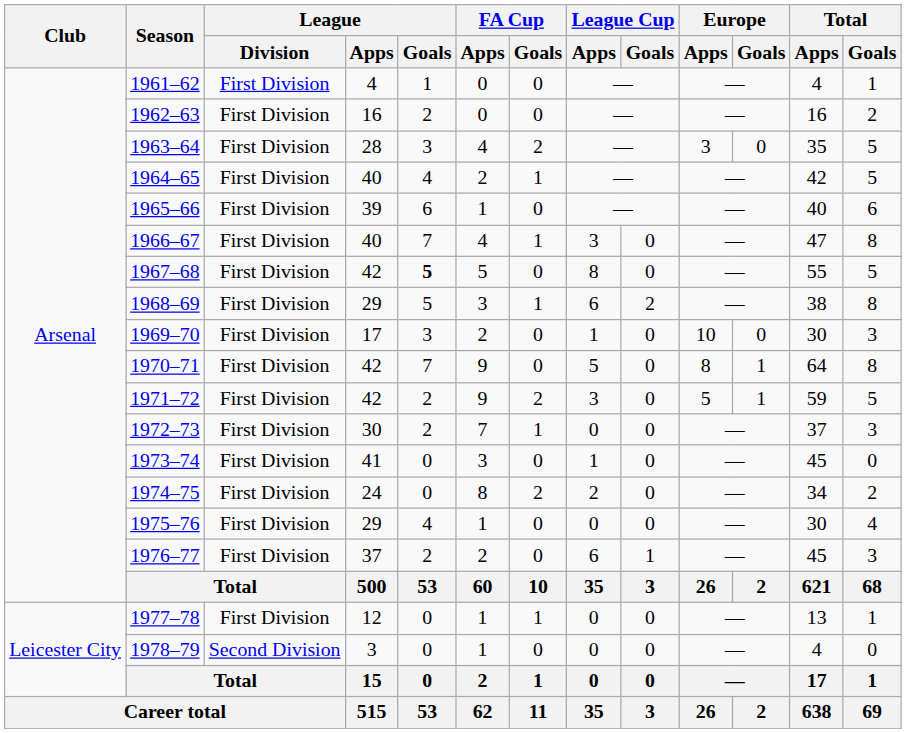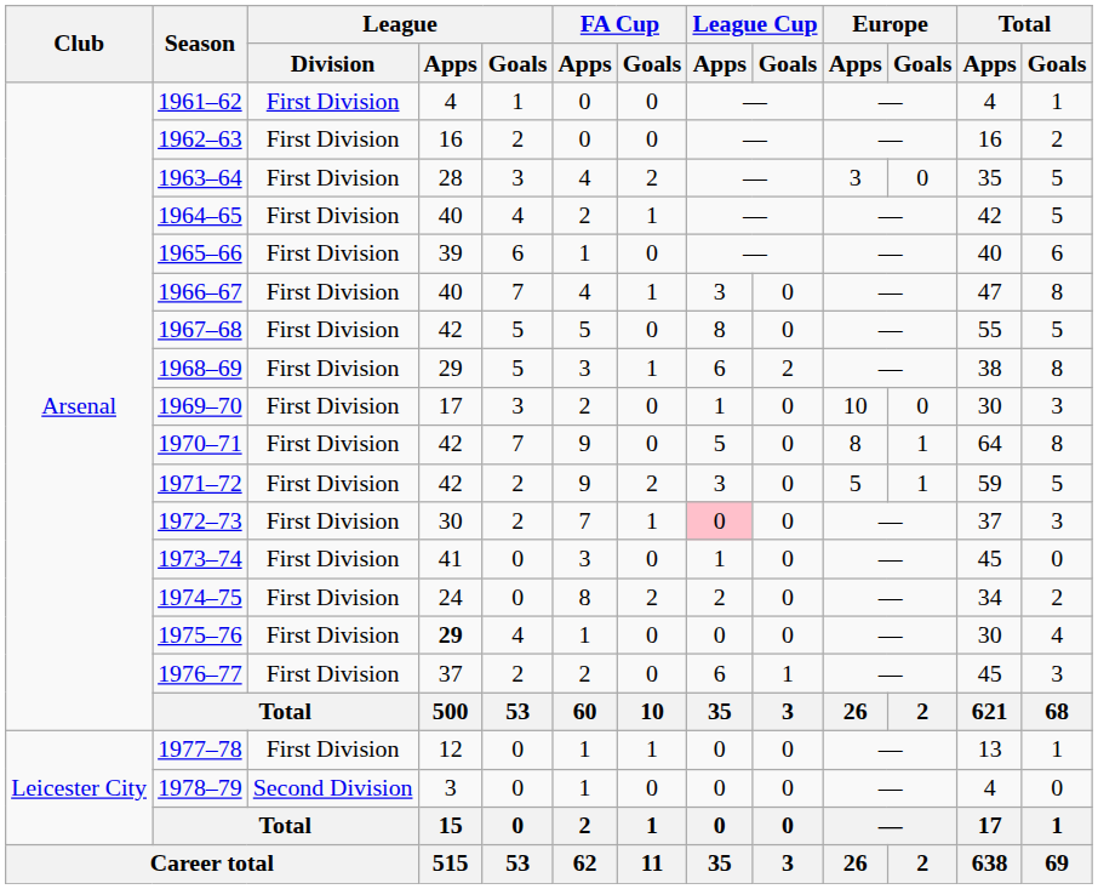1967–68 | League / Goals: bold -> normal
1972–73 | League Cup / Apps: no background -> pink background
1975–76 | League / Apps: normal -> bold
